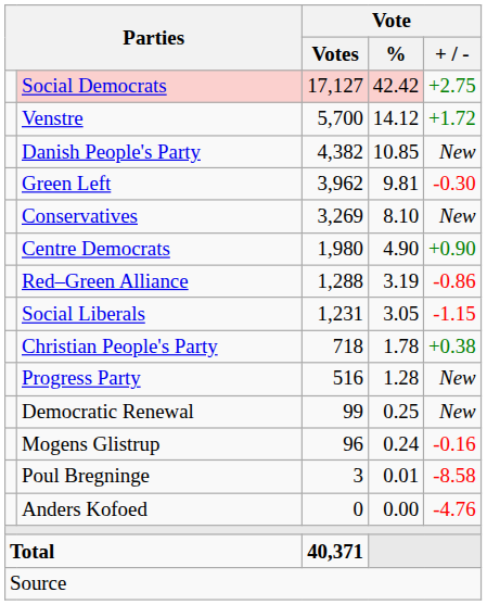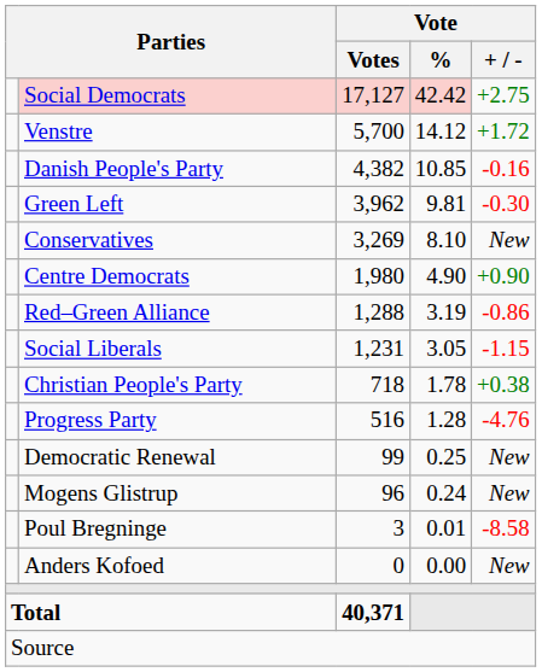Danish People's Party | Vote / + / -: New -> -0.16
Progress Party | Vote / + / -: New -> -4.76
Mogens Glistrup | Vote / + / -: -0.16 -> New
Anders Kofoed | Vote / + / -: -4.76 -> New
